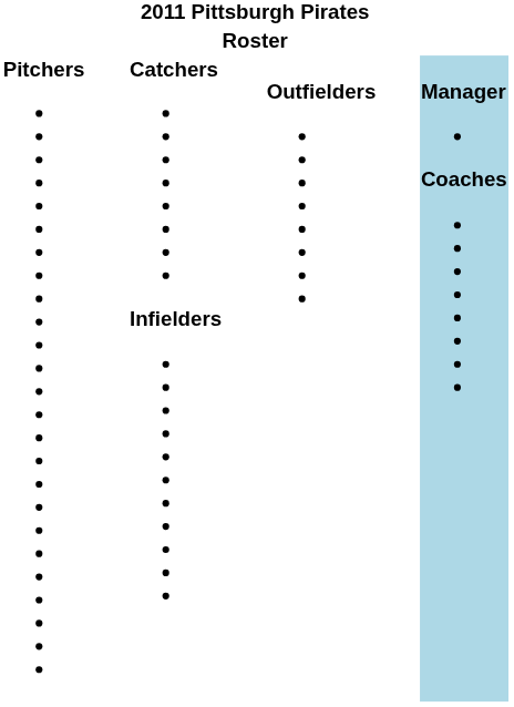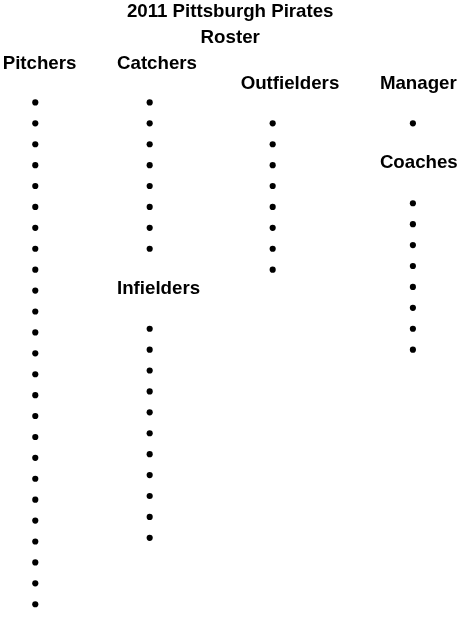Pitchers | column 4: lightblue background -> no background
